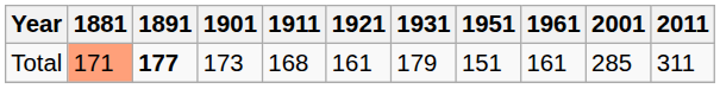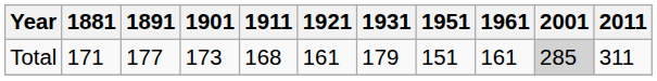row 2 | 1881: lightsalmon background -> no background
row 2 | 1891: bold -> normal
row 2 | 2001: no background -> lightgrey background
